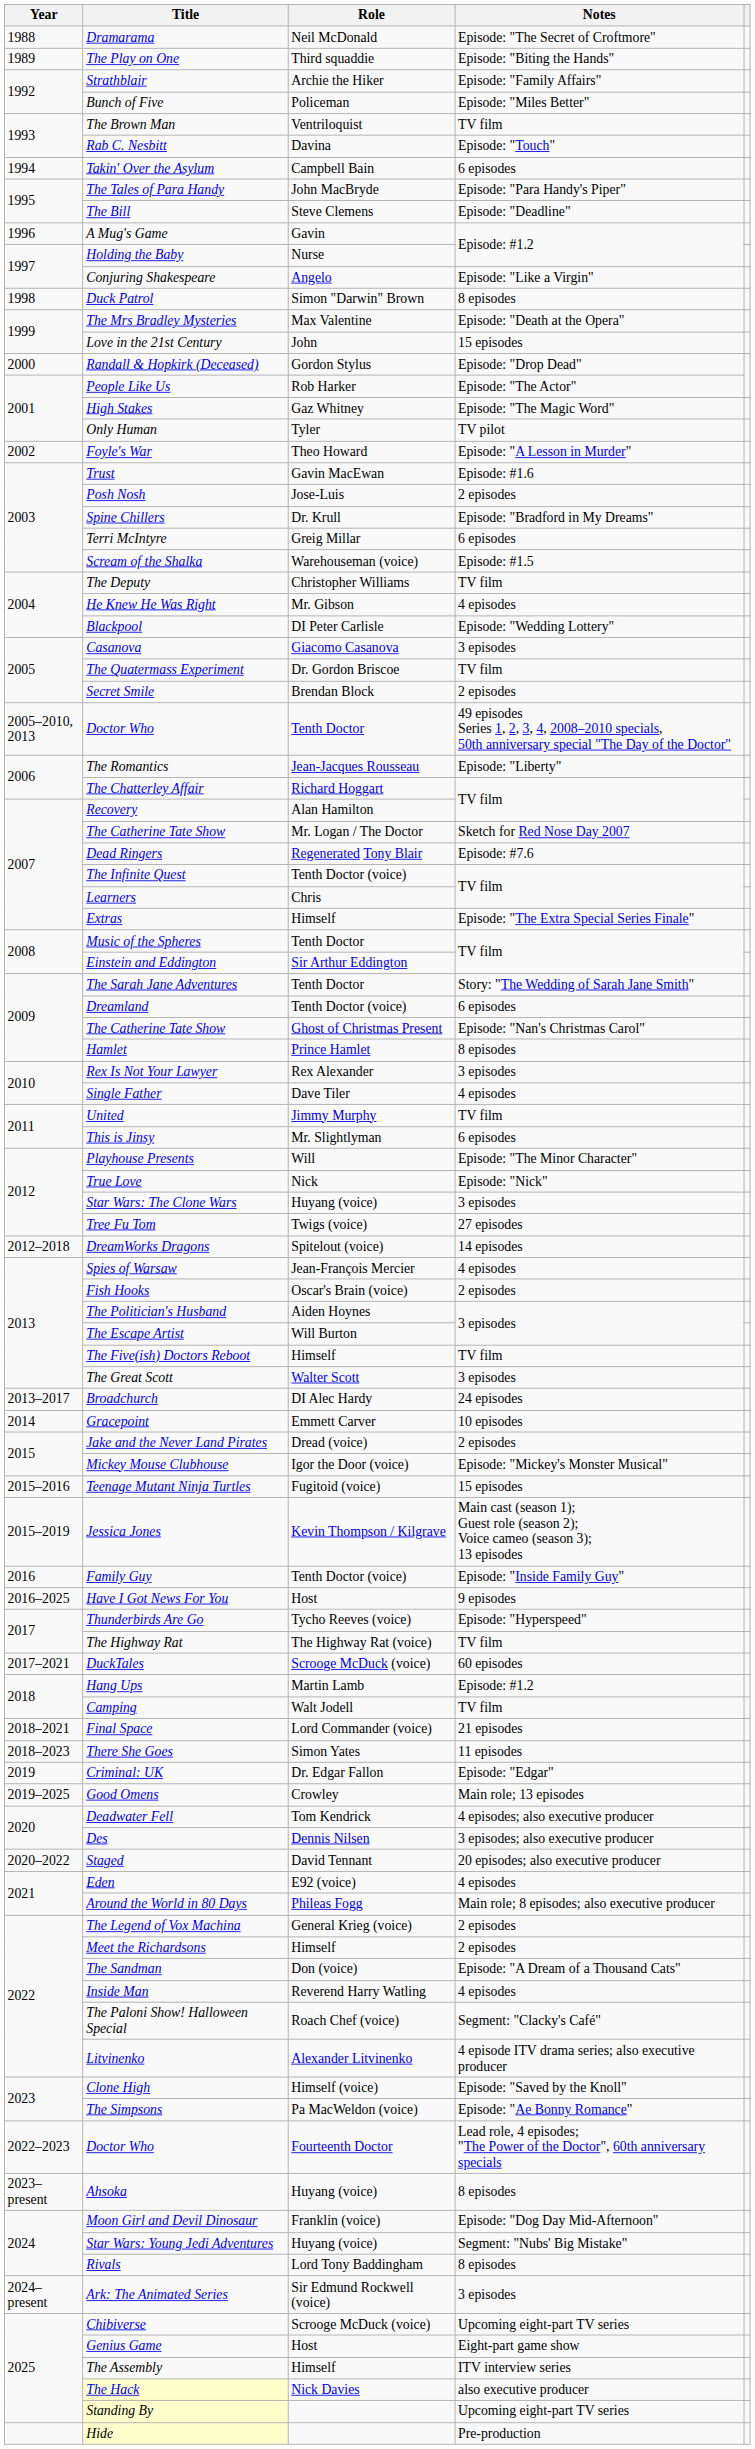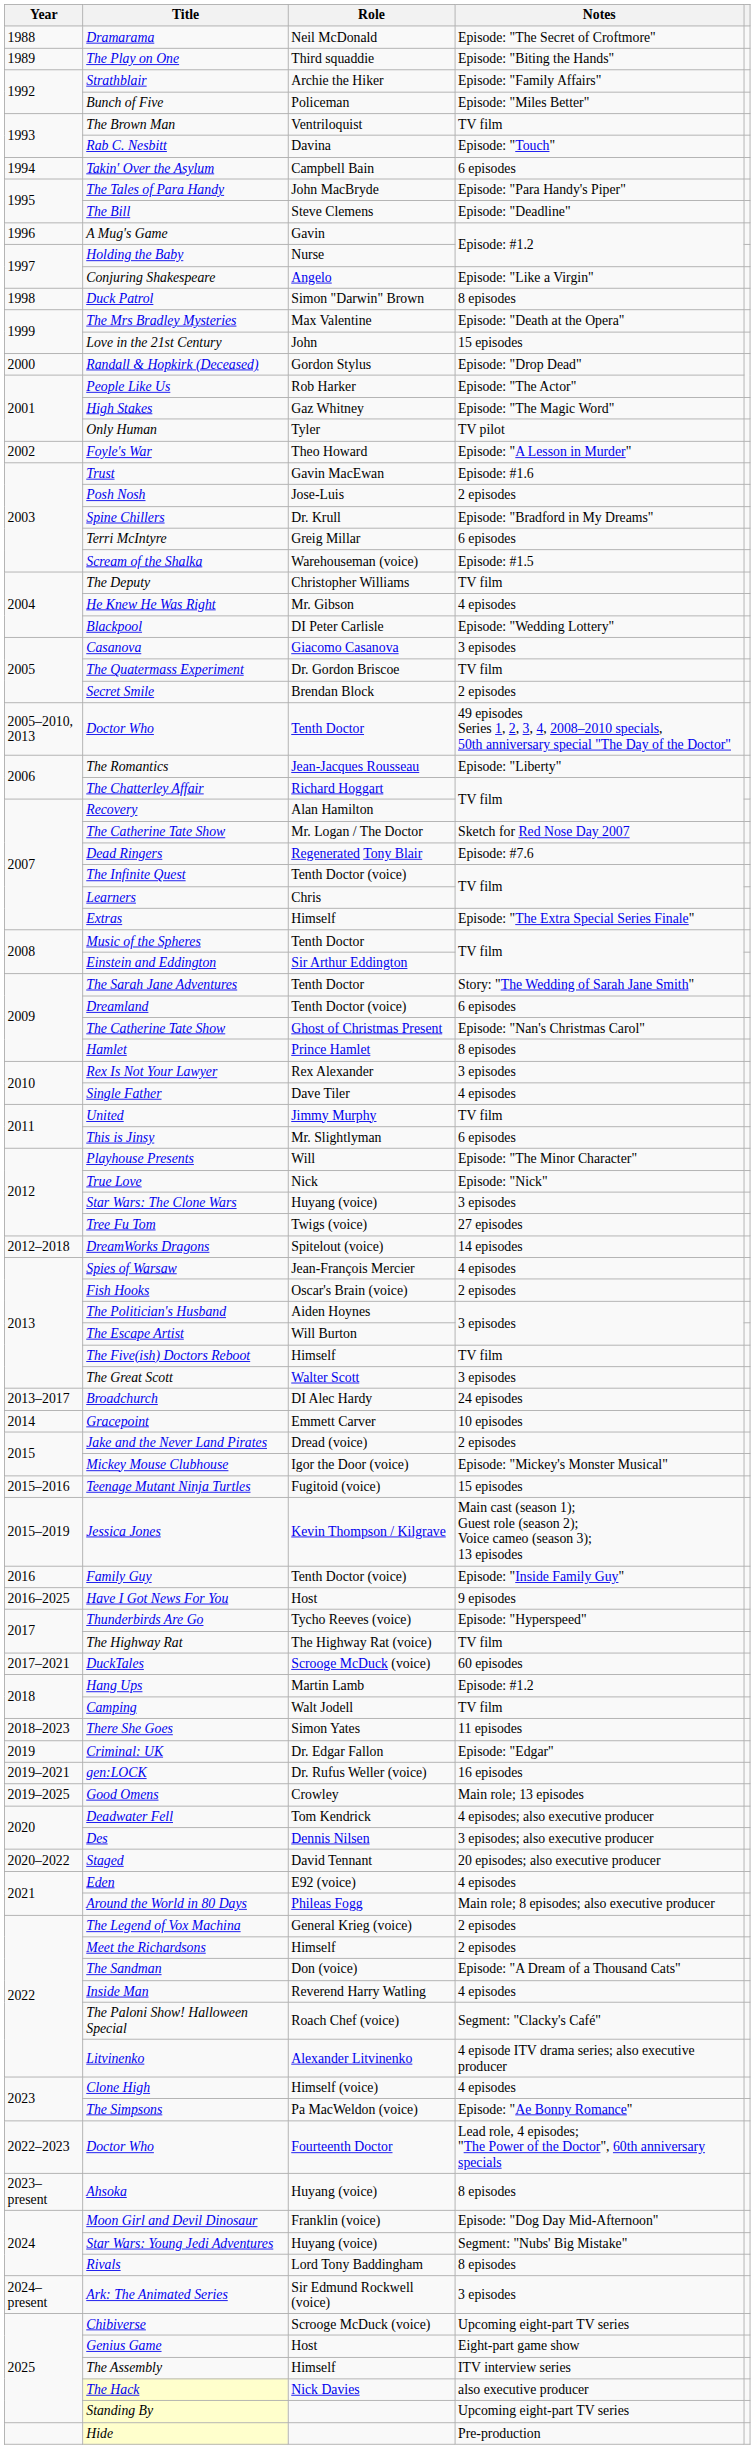- row: 2018–2021 | Final Space | Lord Commander (voice) | 21 episodes
+ row: 2019–2021 | gen:LOCK | Dr. Rufus Weller (voice) | 16 episodes
Clone High | Notes: Episode: "Saved by the Knoll" -> 4 episodes
